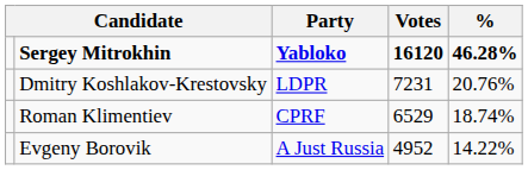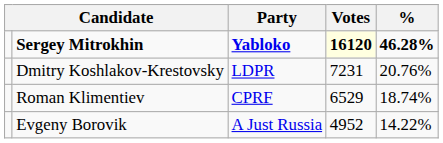Sergey Mitrokhin | Votes: no background -> lightyellow background
